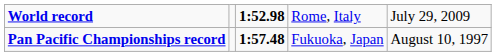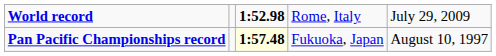Pan Pacific Championships record | column 3: no background -> lightyellow background
